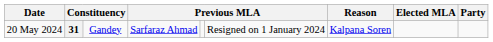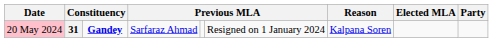31 | Date: no background -> pink background
31 | column 3: normal -> bold
